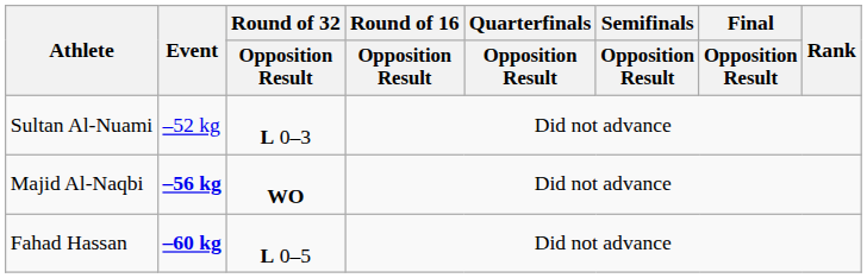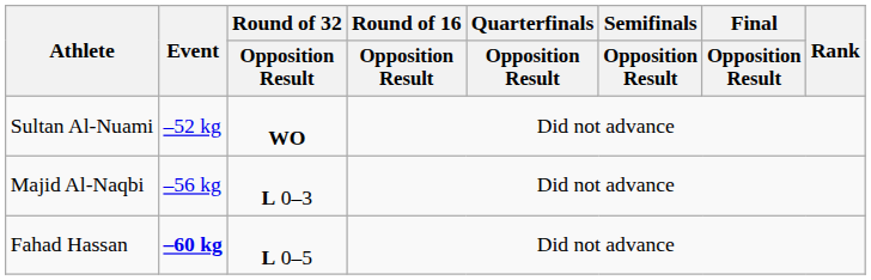Sultan Al-Nuami | Round of 32 / Opposition Result: L 0–3 -> WO
Majid Al-Naqbi | Event: bold -> normal
Majid Al-Naqbi | Round of 32 / Opposition Result: WO -> L 0–3
